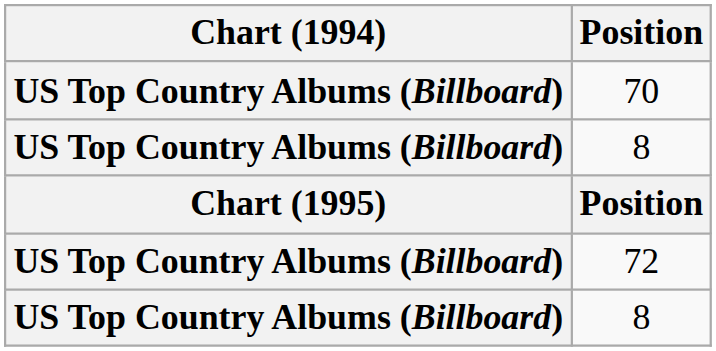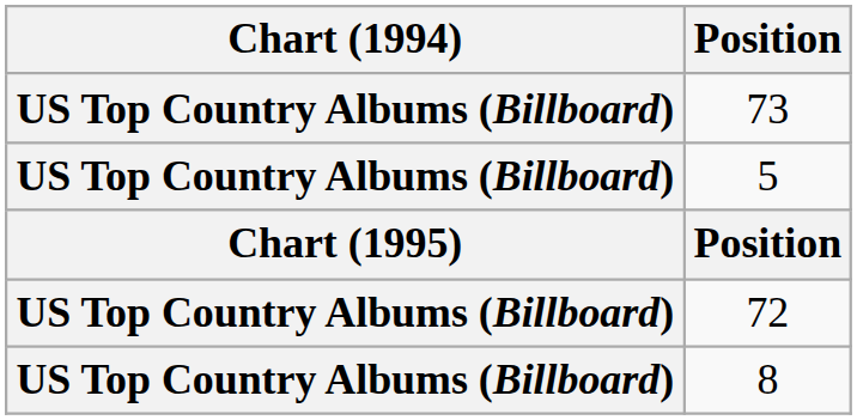row 2 | Position: 70 -> 73
row 3 | Position: 8 -> 5
